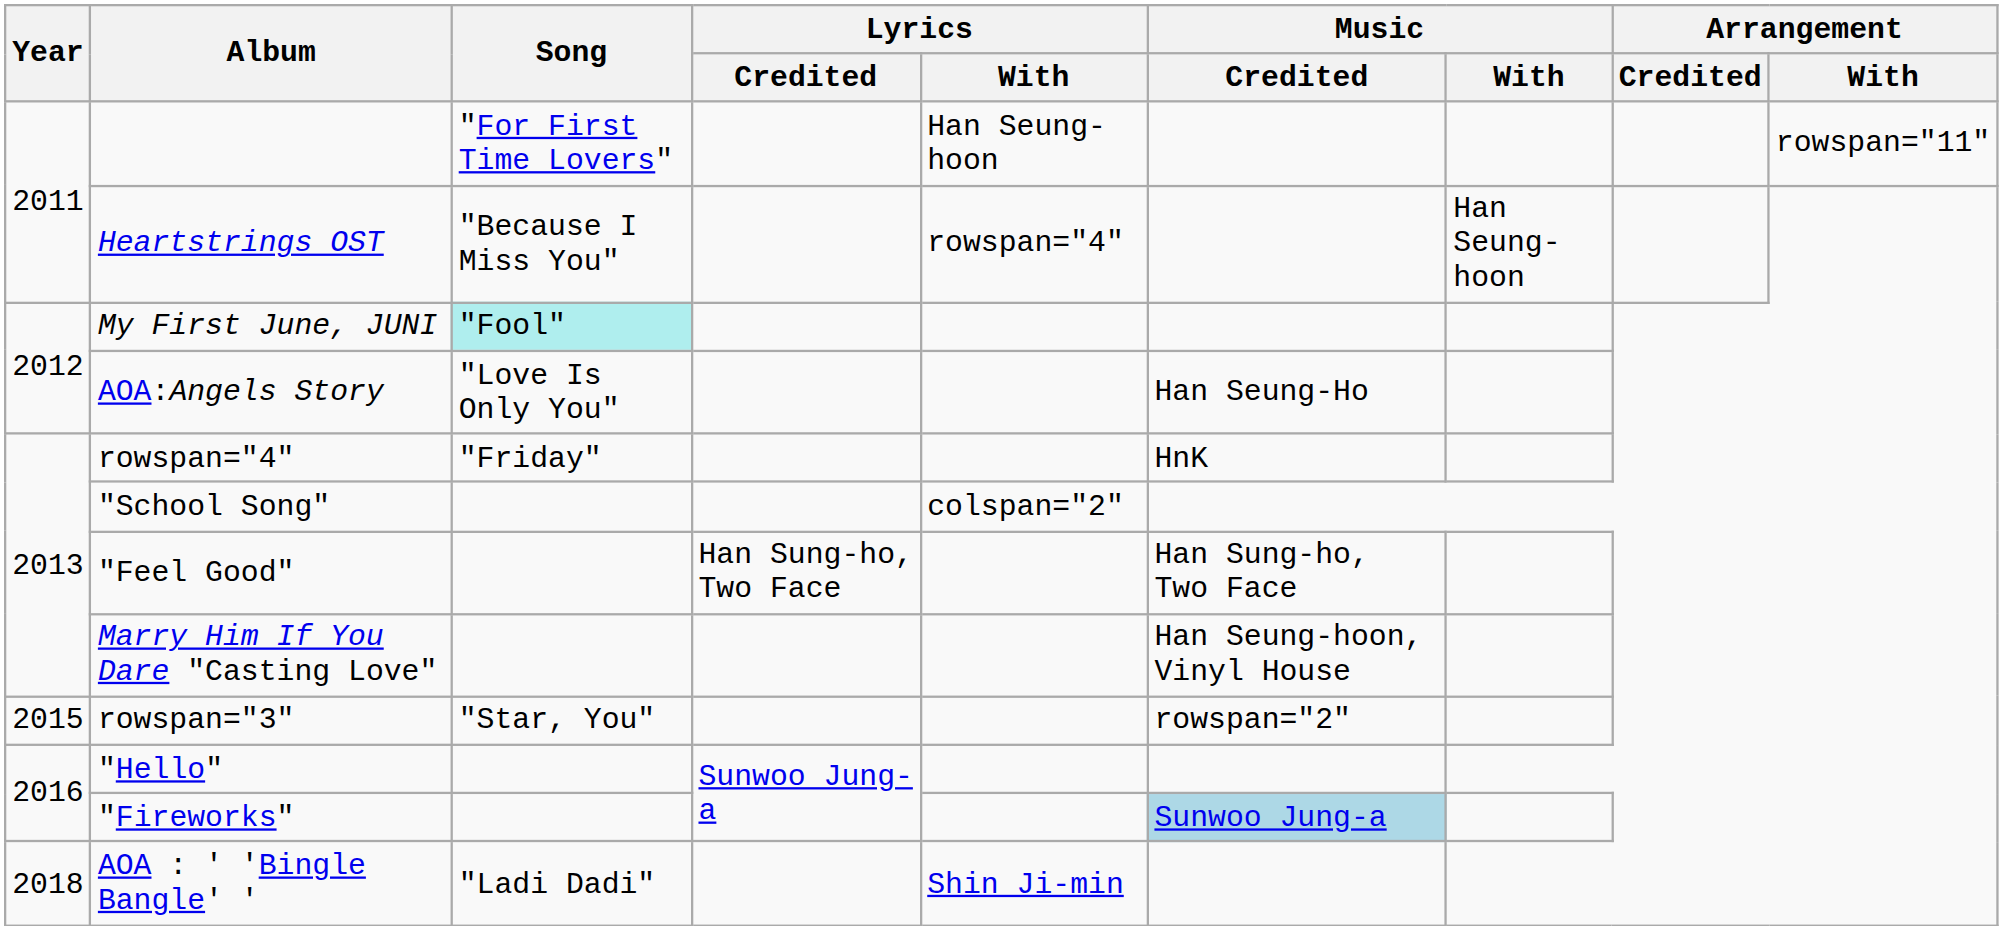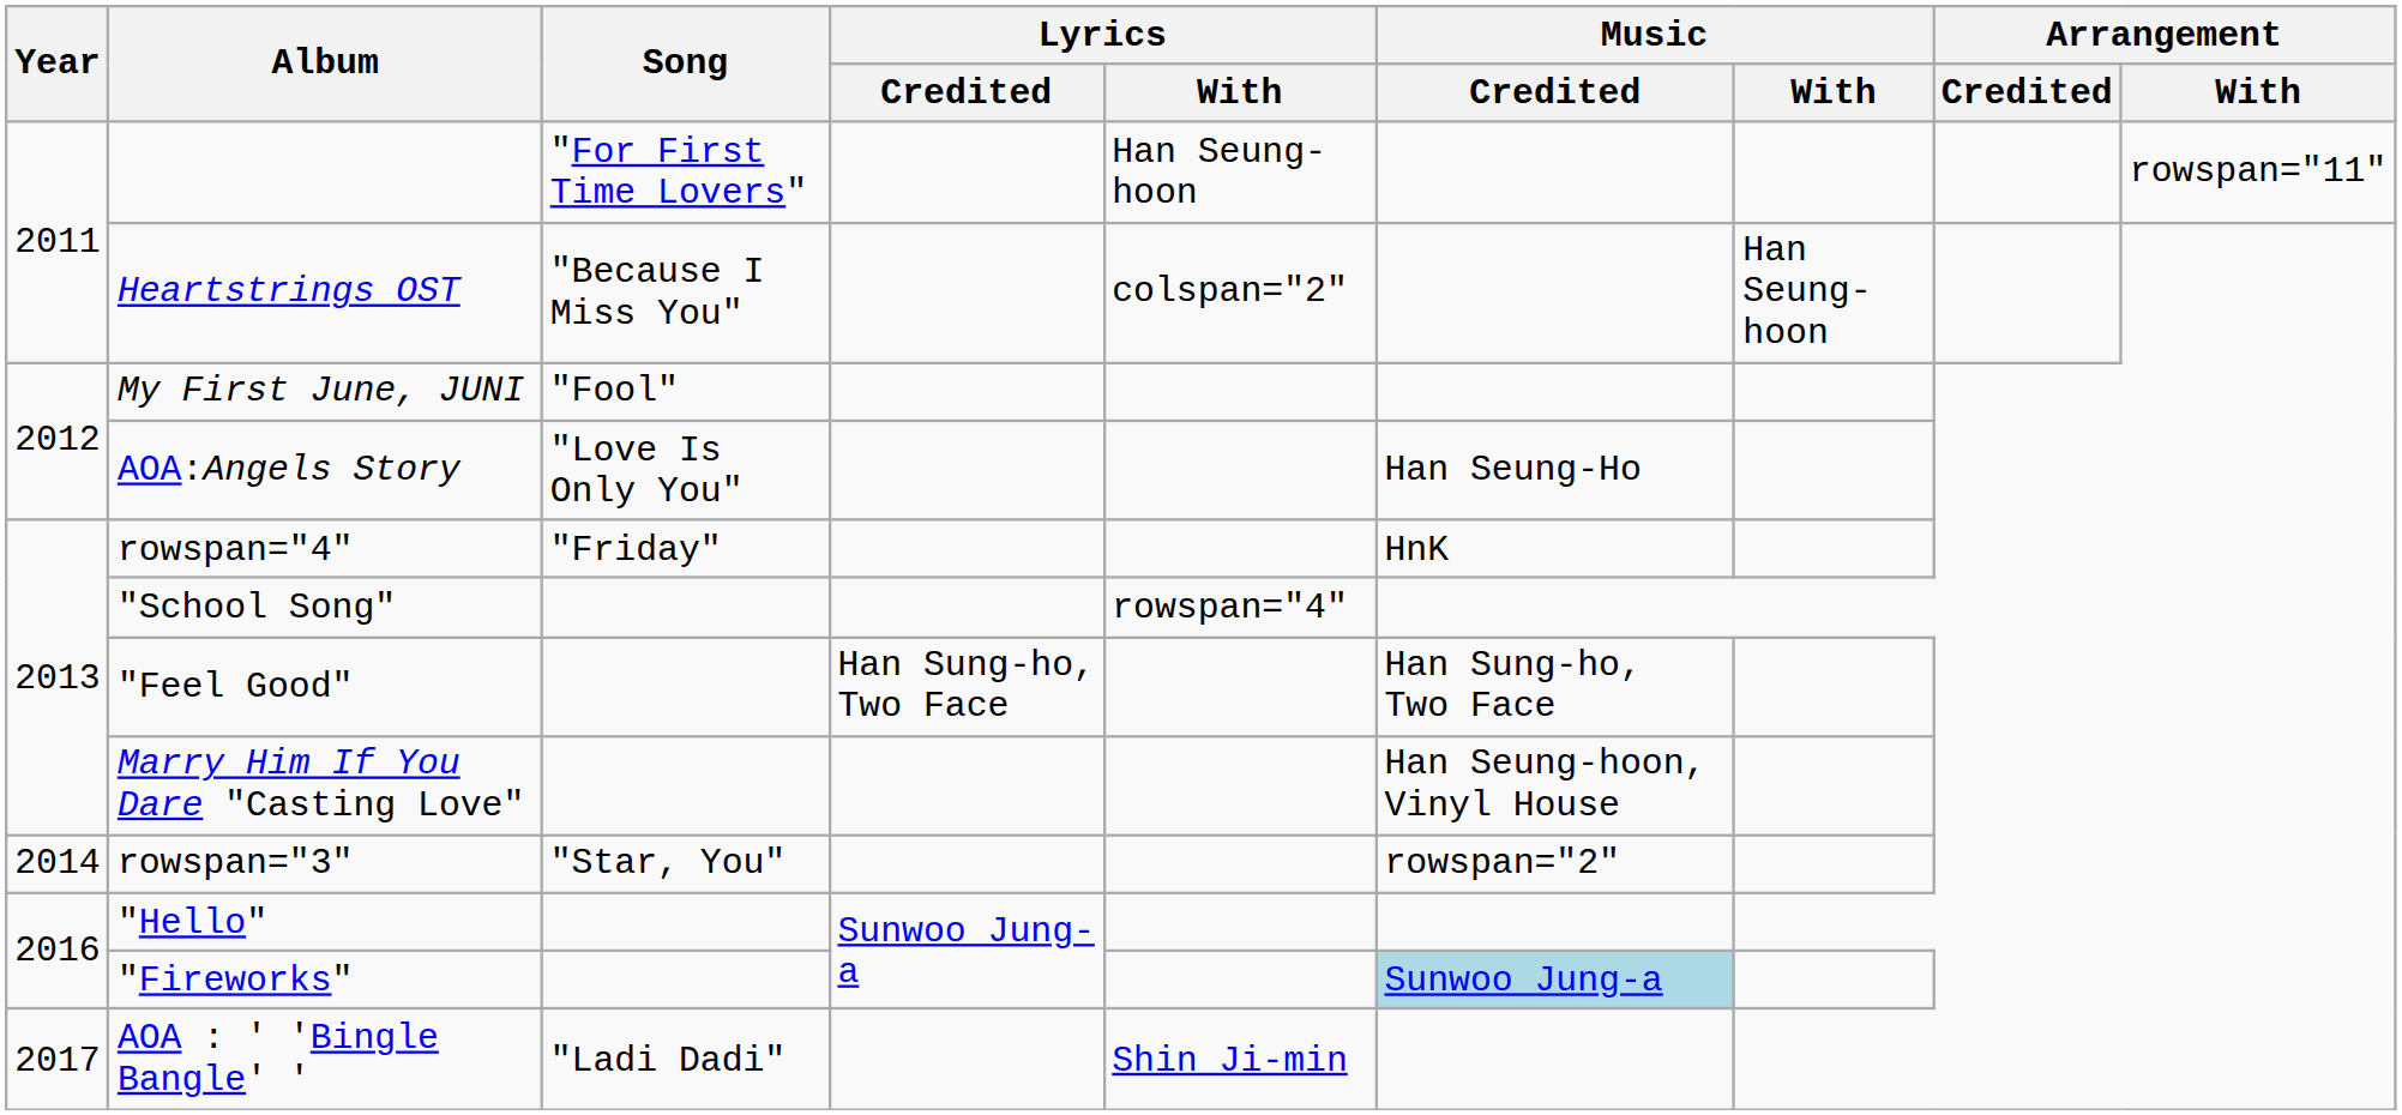Heartstrings OST | Lyrics / With: rowspan="4" -> colspan="2"
My First June, JUNI | Song: paleturquoise background -> no background
"School Song" | Lyrics / With: colspan="2" -> rowspan="4"
rowspan="3" | Year: 2015 -> 2014
AOA : ' 'Bingle Bangle' ' | Year: 2018 -> 2017
